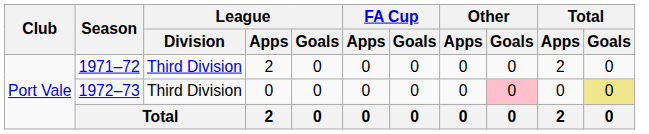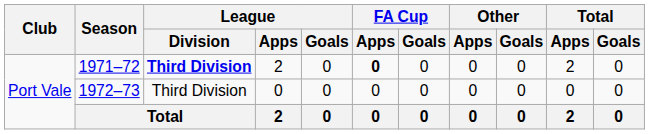1971–72 | League / Division: normal -> bold
1971–72 | FA Cup / Apps: normal -> bold
1972–73 | Other / Goals: pink background -> no background
1972–73 | Total / Goals: khaki background -> no background
